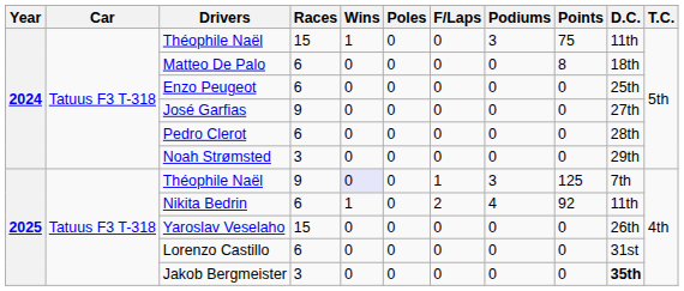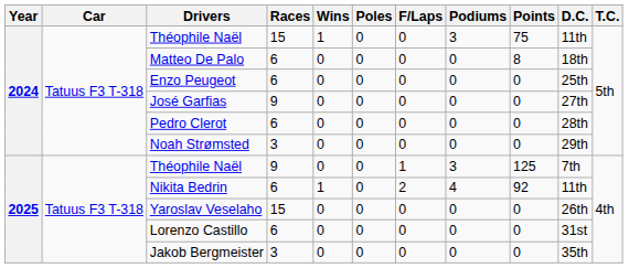Théophile Naël / 9 | Wins: lavender background -> no background
Jakob Bergmeister | D.C.: bold -> normal
